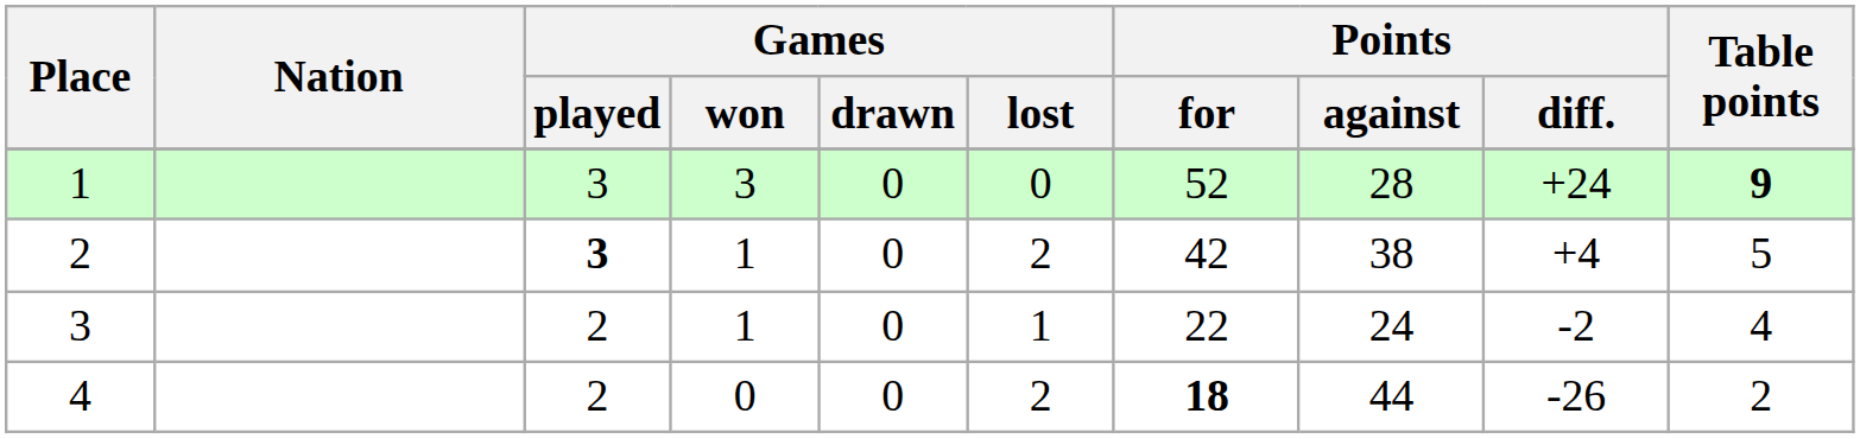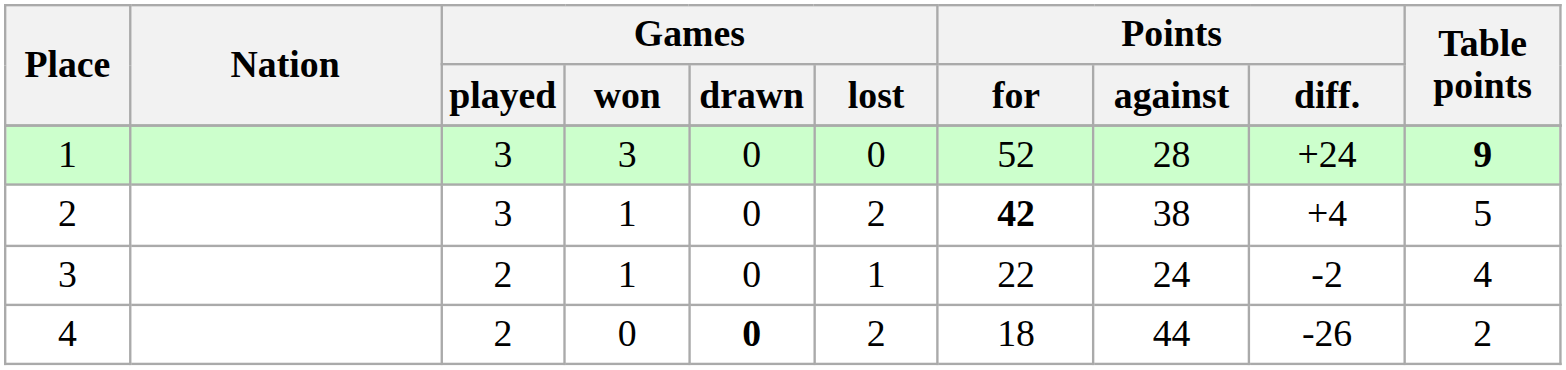row 4 | Games / played: bold -> normal
row 4 | Points / for: normal -> bold
row 6 | Games / drawn: normal -> bold
row 6 | Points / for: bold -> normal
